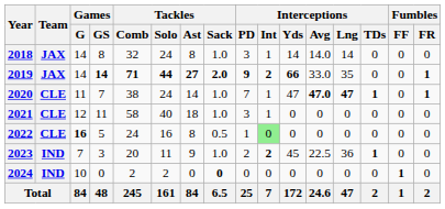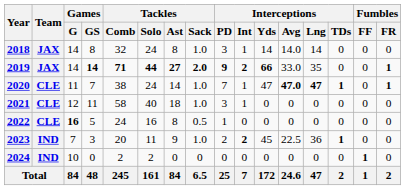2022 | Interceptions / Int: lightgreen background -> no background
2024 | Tackles / Sack: bold -> normal
